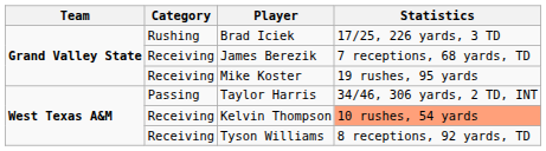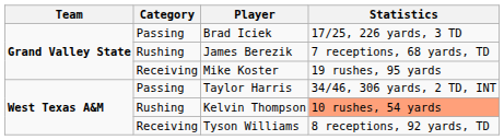Brad Iciek | Category: Rushing -> Passing
James Berezik | Category: Receiving -> Rushing
Kelvin Thompson | Category: Receiving -> Rushing
